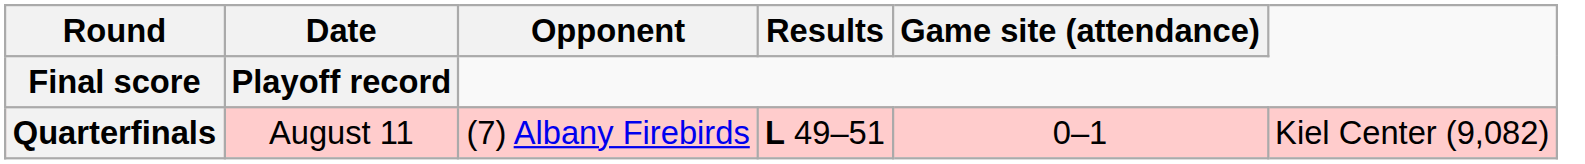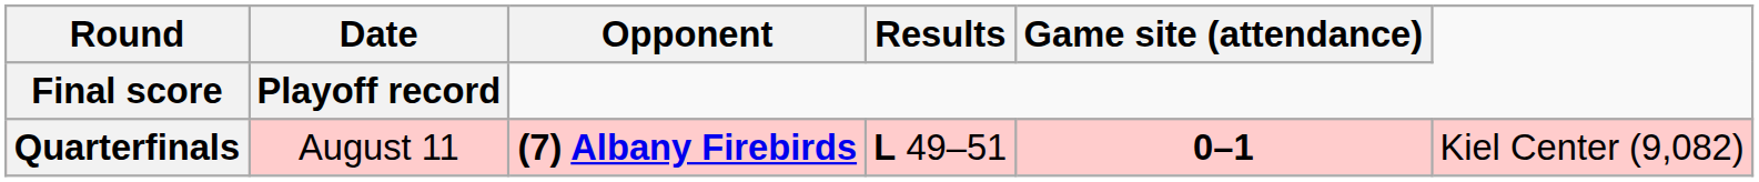Quarterfinals | Opponent: normal -> bold
Quarterfinals | Game site (attendance): normal -> bold
